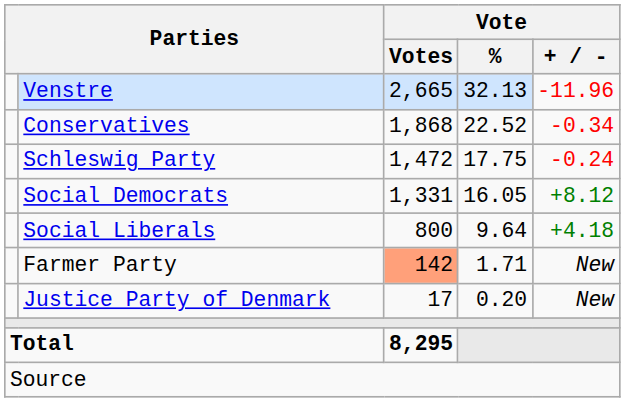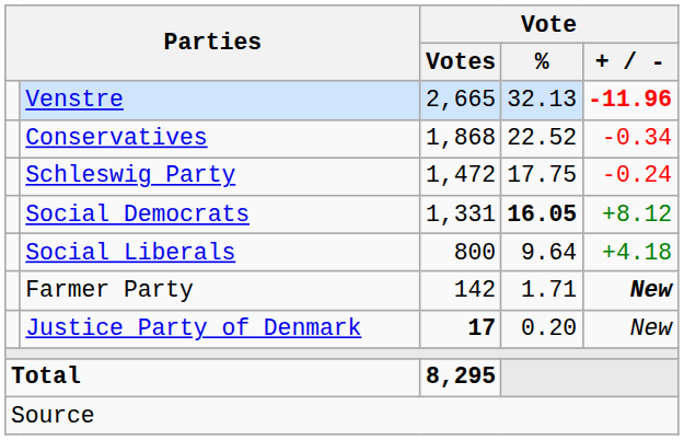Venstre | Vote / + / -: normal -> bold
Social Democrats | Vote / %: normal -> bold
Farmer Party | Vote / Votes: lightsalmon background -> no background
Farmer Party | Vote / + / -: normal -> bold
Justice Party of Denmark | Vote / Votes: normal -> bold
